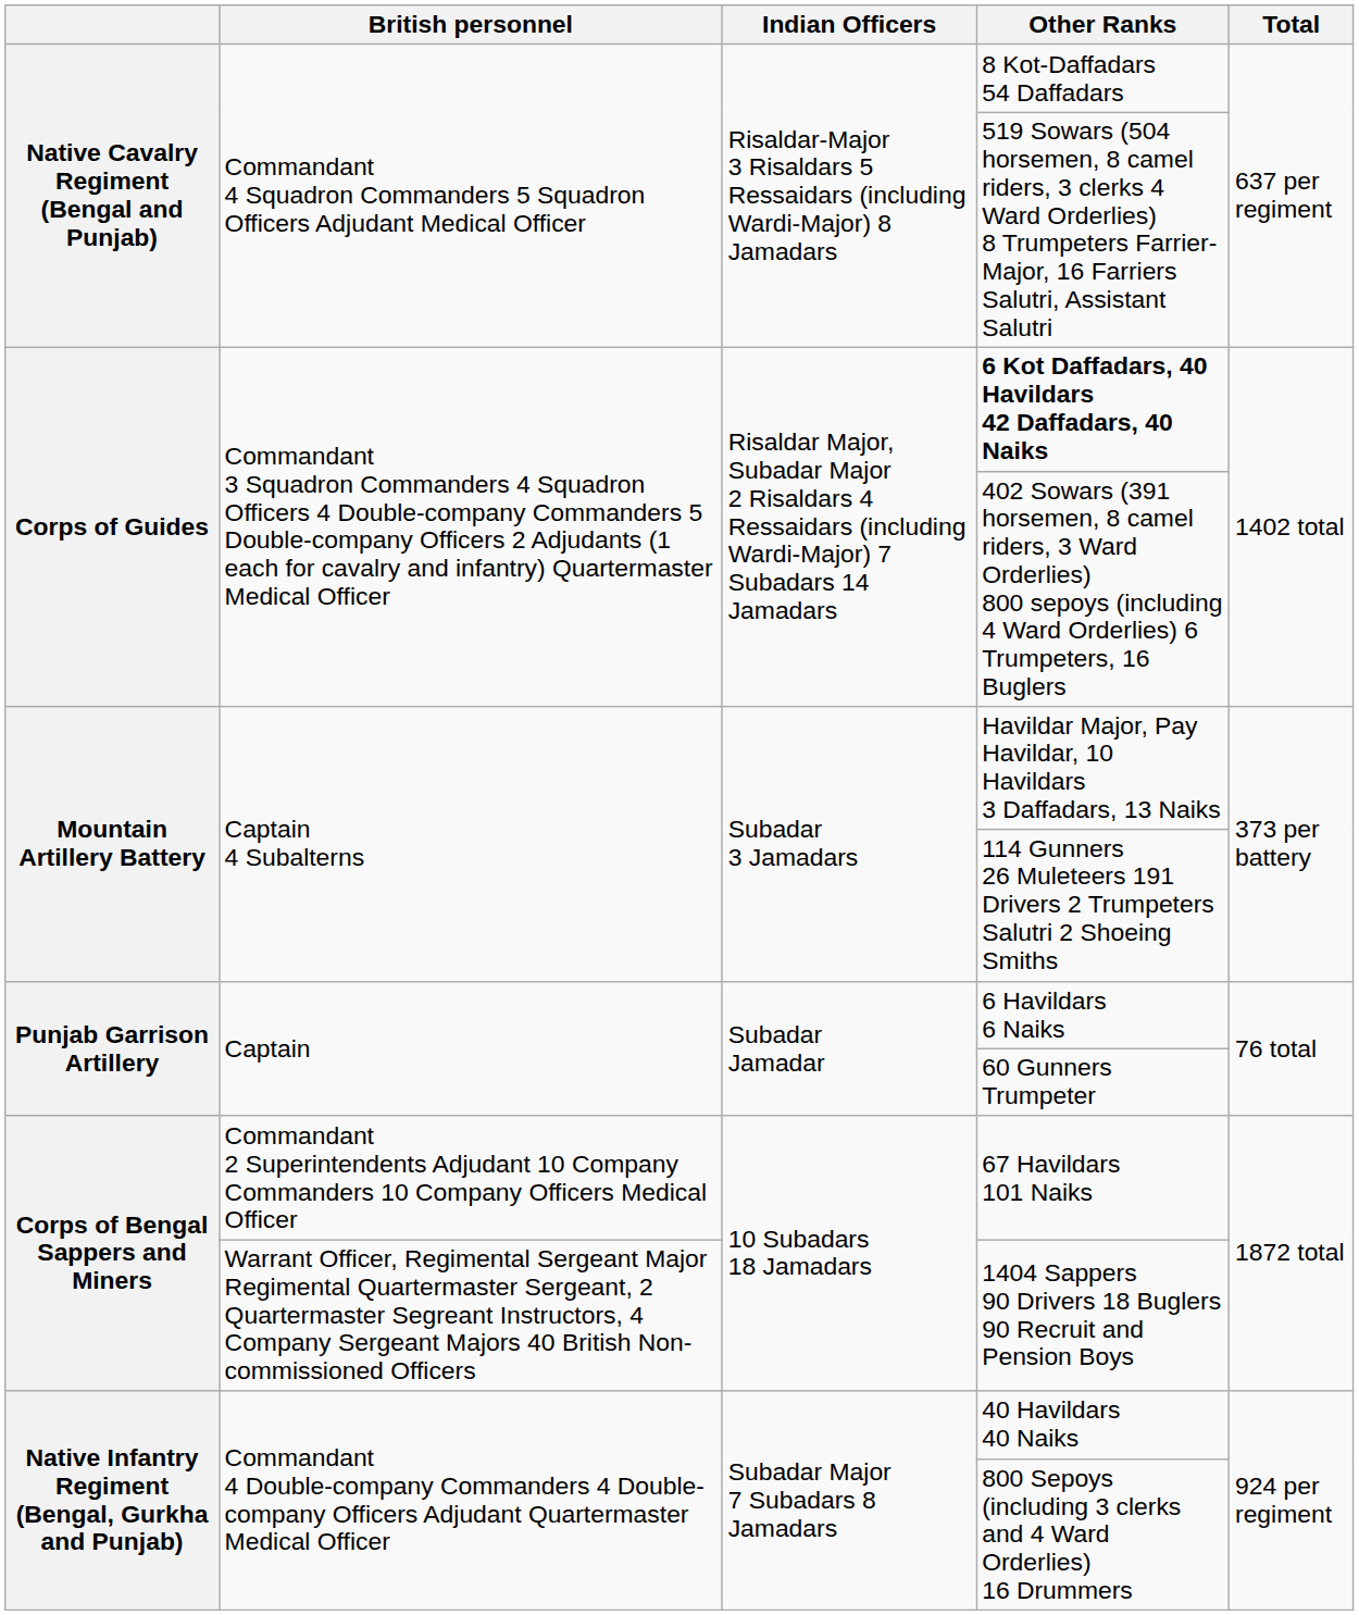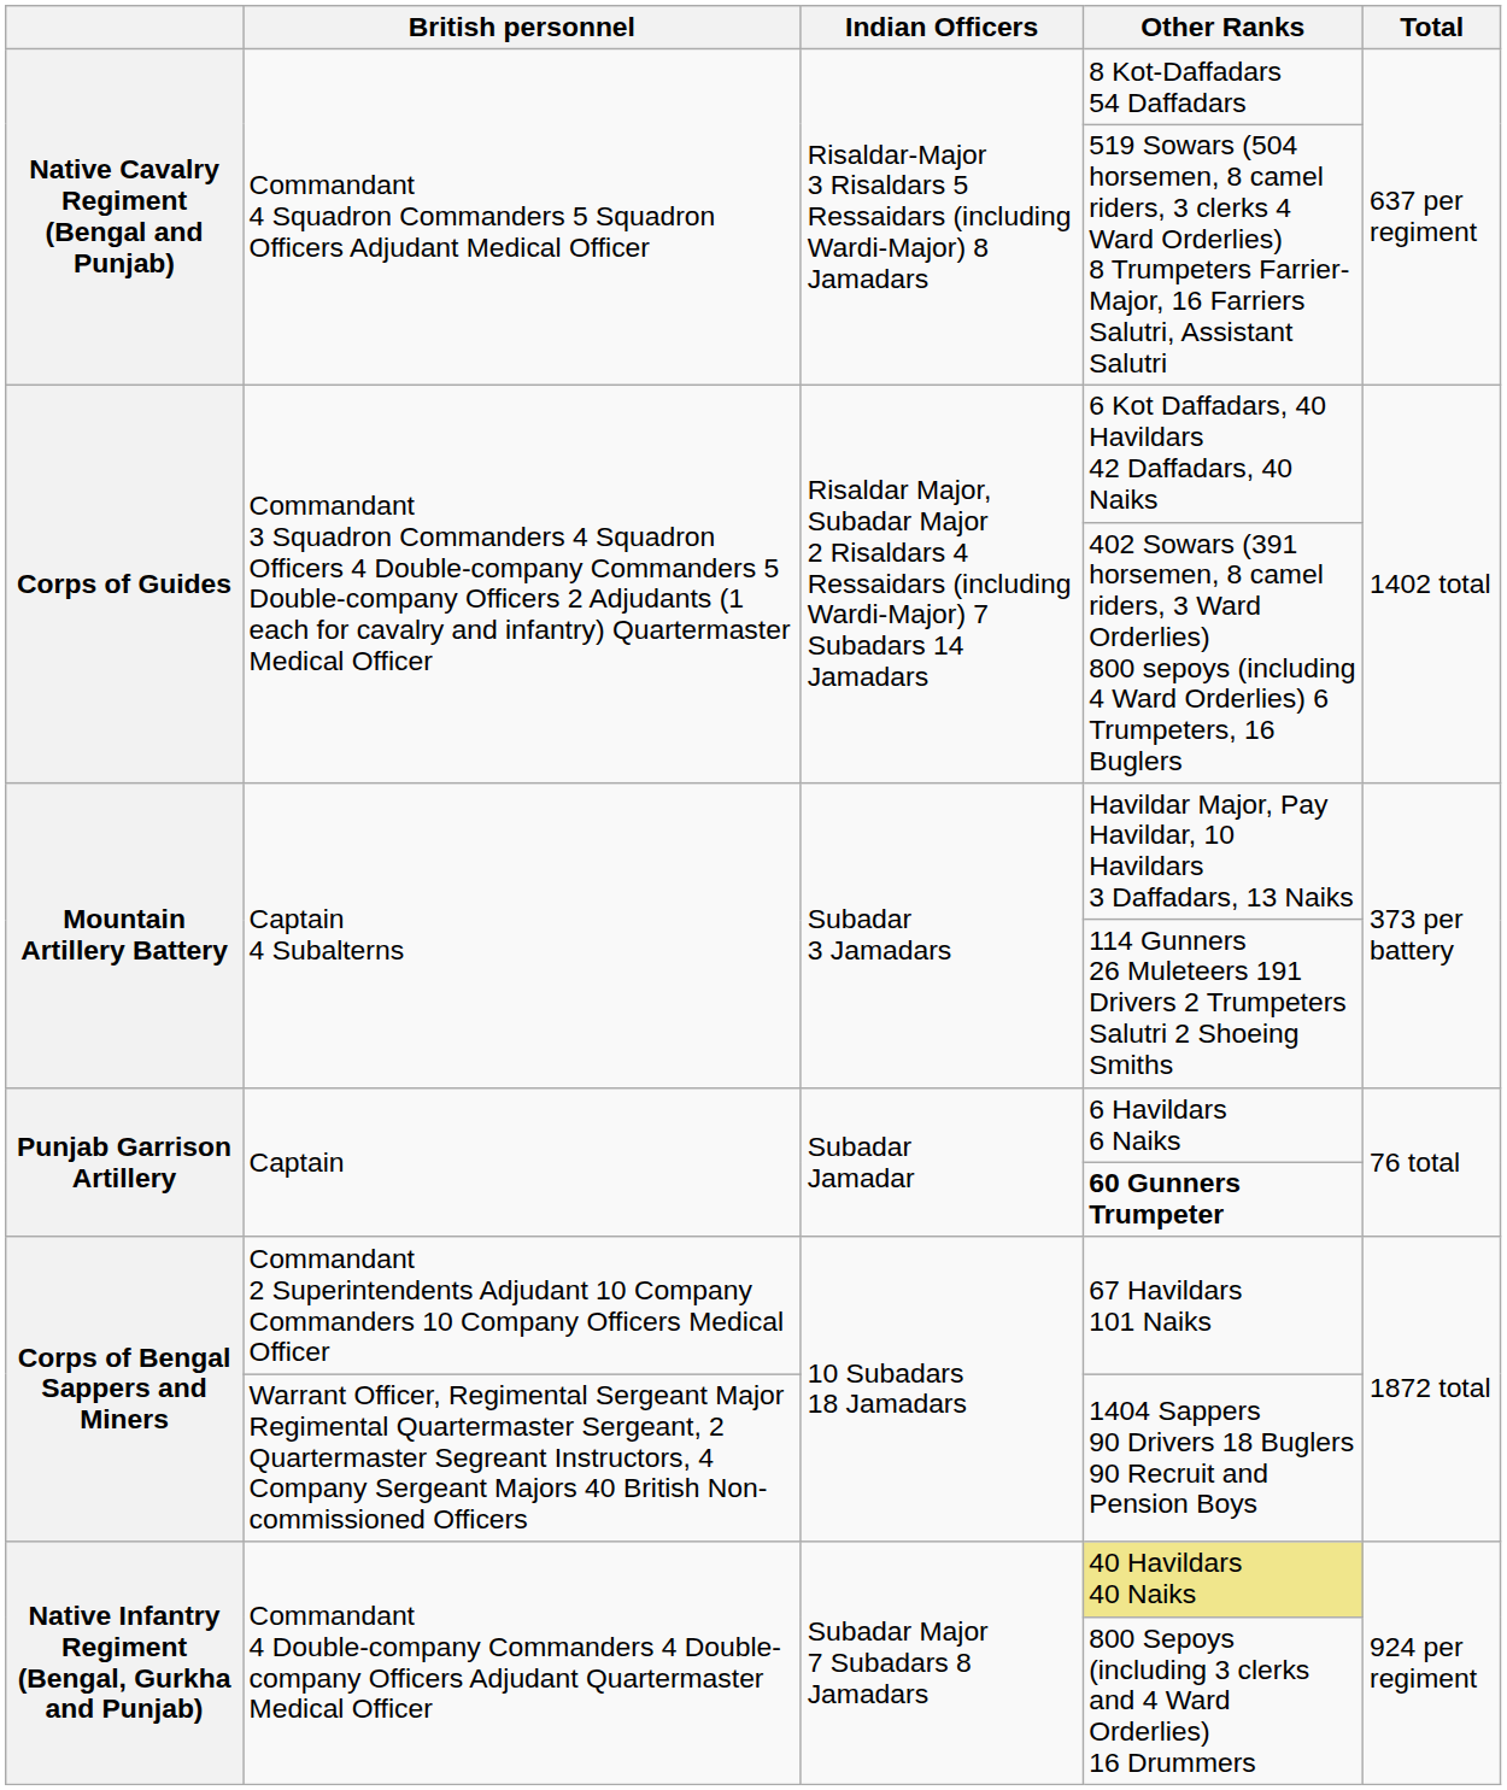6 Kot Daffadars, 40 Havildars 42 Daffadars, 40 Naiks | Other Ranks: bold -> normal
60 Gunners Trumpeter | Other Ranks: normal -> bold
40 Havildars 40 Naiks | Other Ranks: no background -> khaki background
